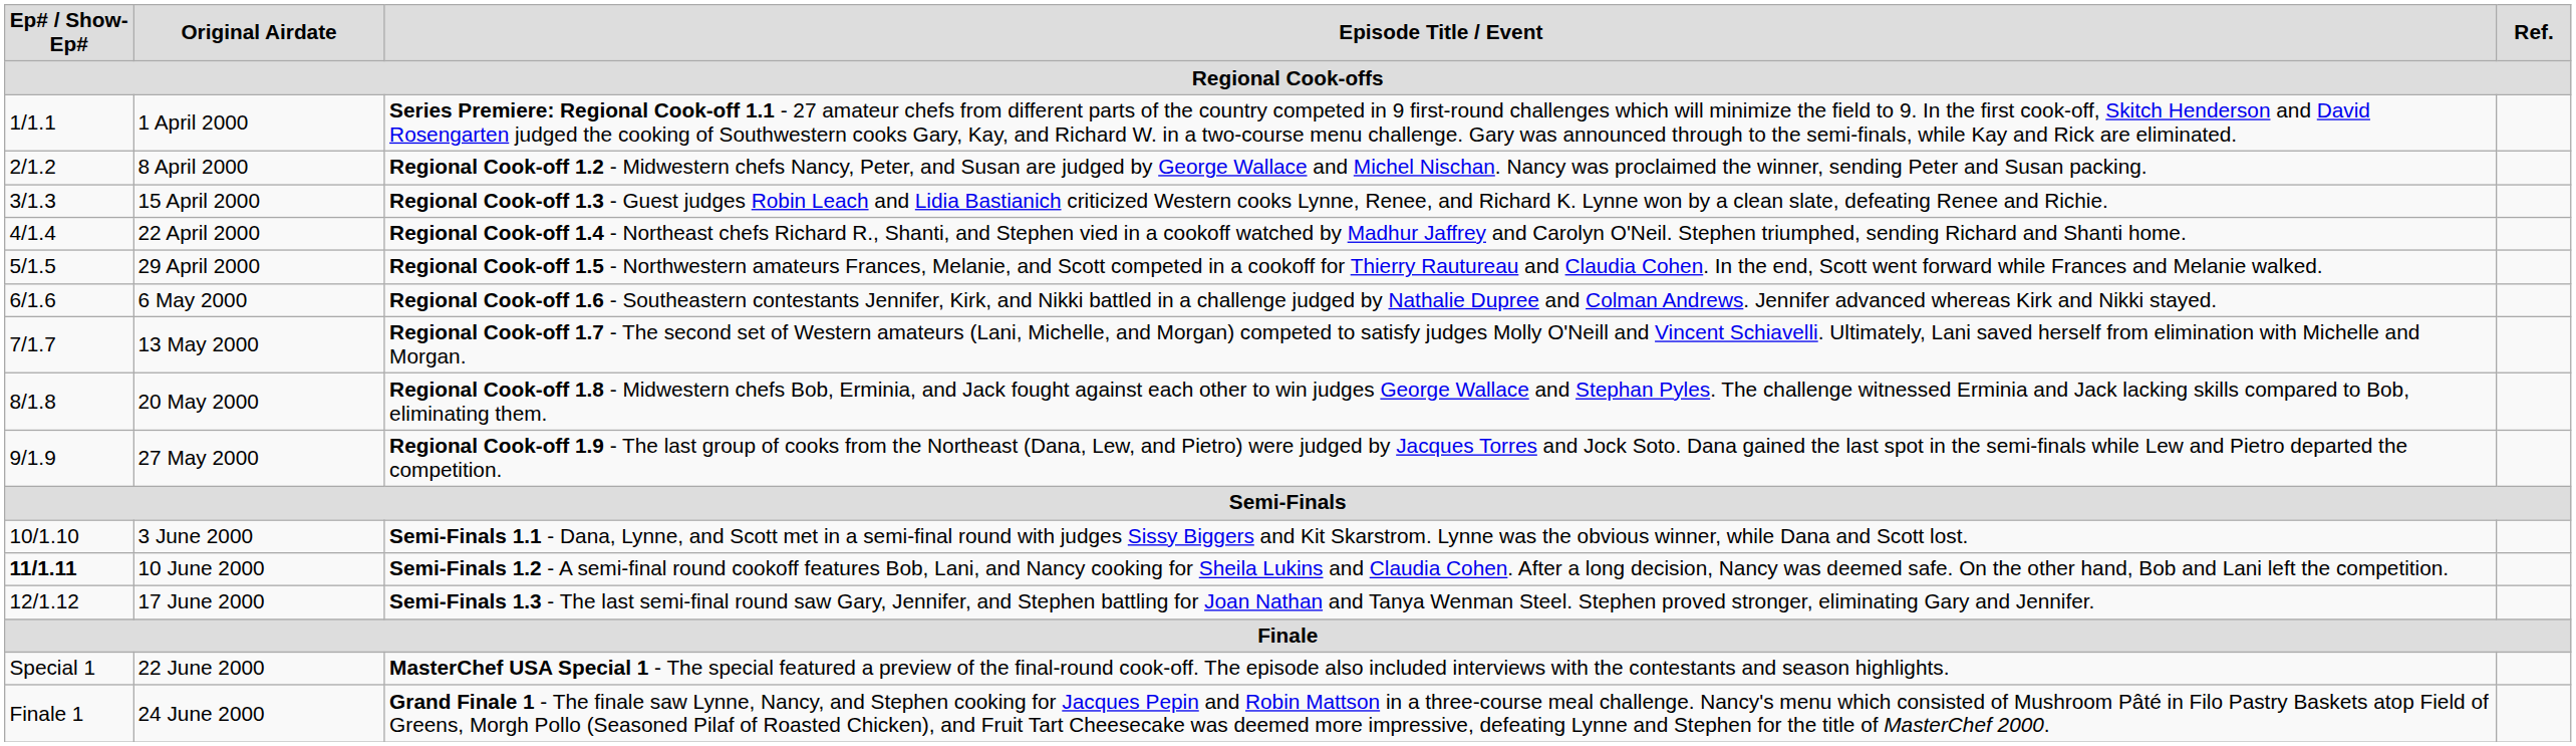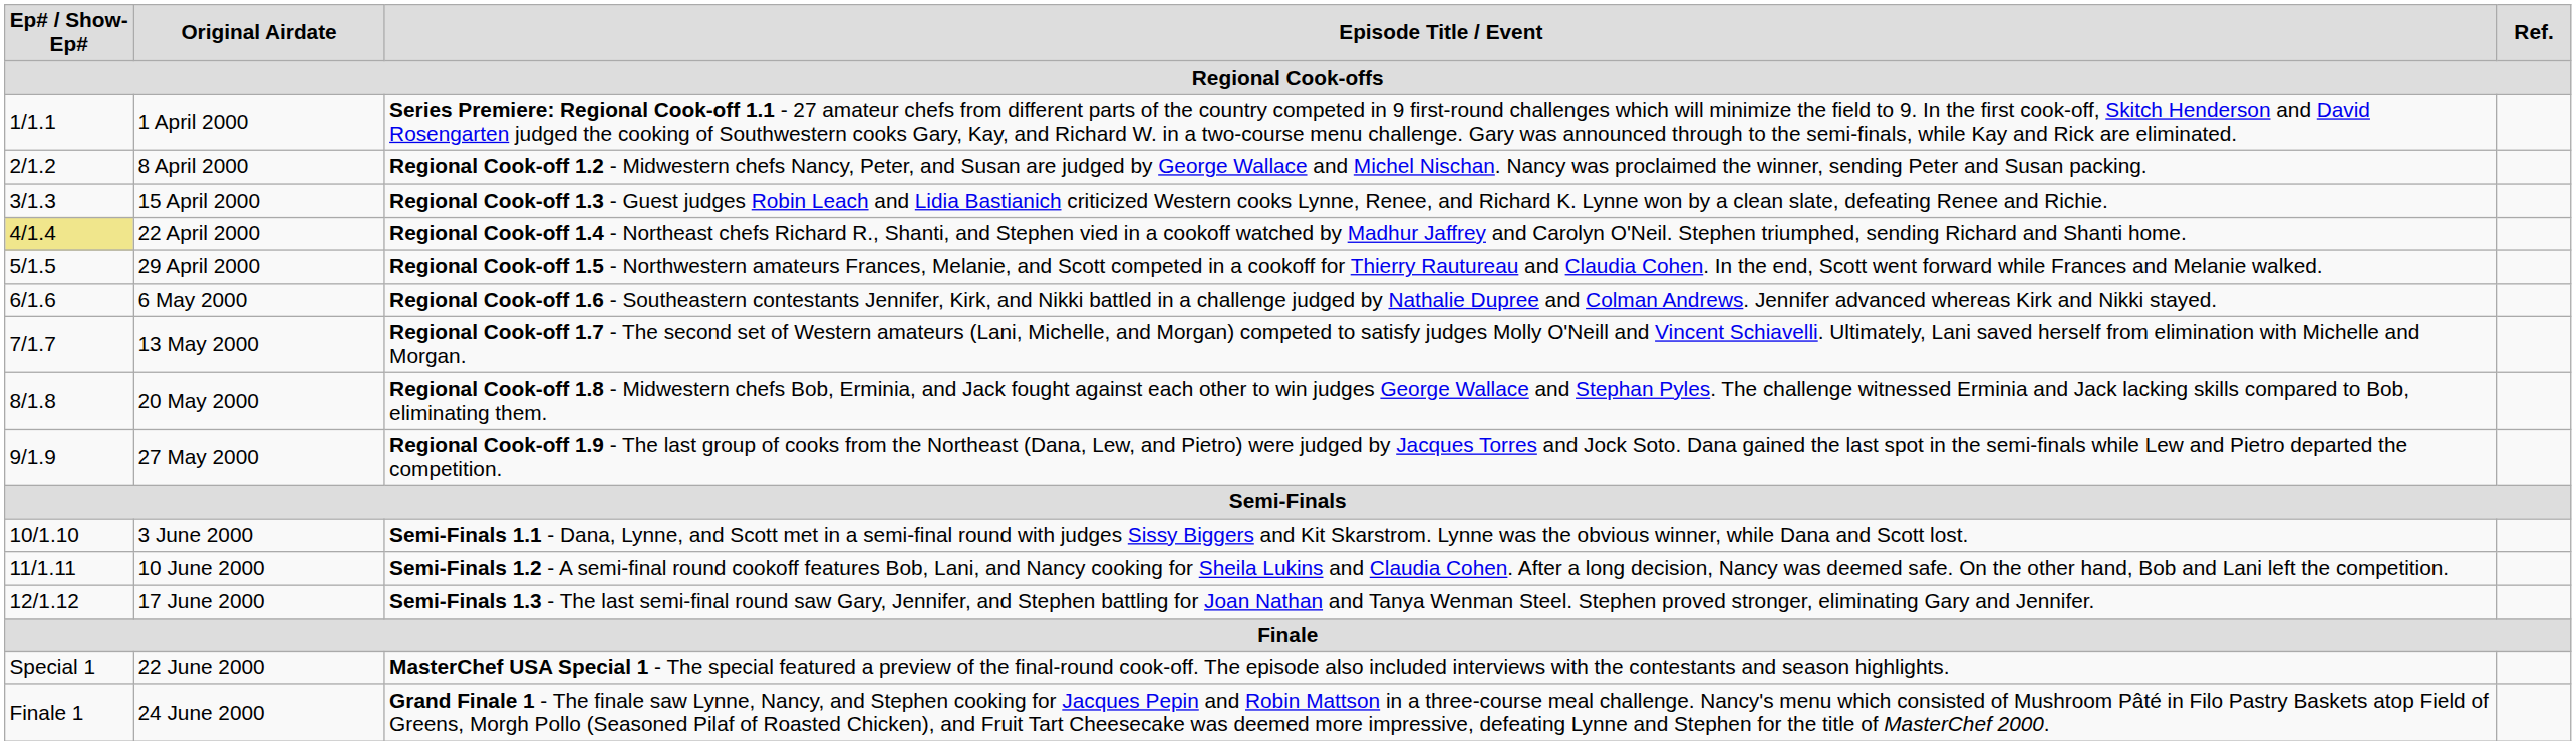22 April 2000 | Ep# / Show-Ep#: no background -> khaki background
10 June 2000 | Ep# / Show-Ep#: bold -> normal
